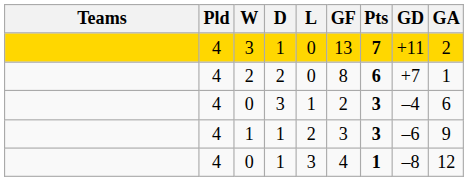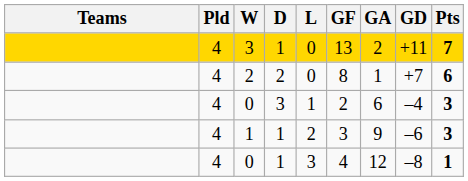columns swapped: GA <-> Pts
